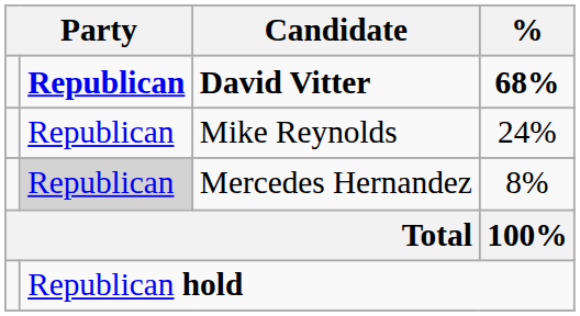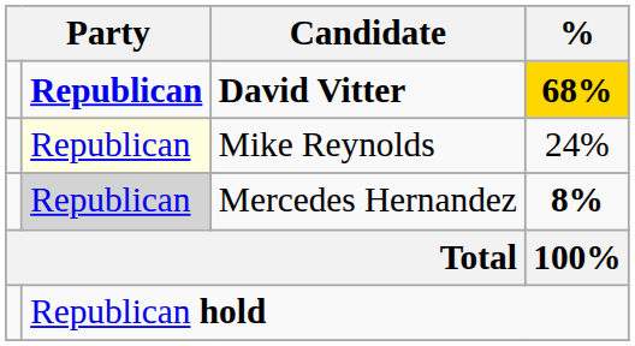David Vitter | %: no background -> gold background
Mike Reynolds | column 2: no background -> lightyellow background
Mercedes Hernandez | %: normal -> bold
